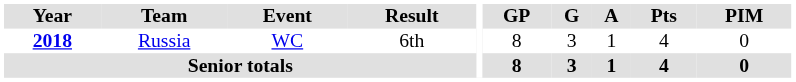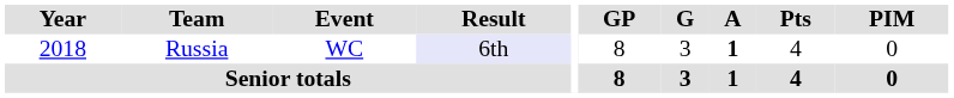Russia | Year: bold -> normal
Russia | Result: no background -> lavender background
Russia | A: normal -> bold
